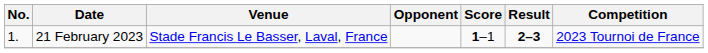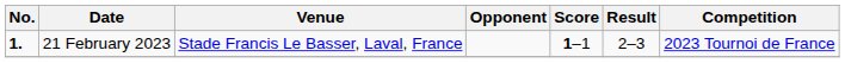21 February 2023 | No.: normal -> bold
21 February 2023 | Result: bold -> normal
